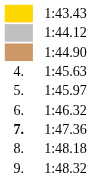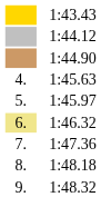1:46.32 | column 1: no background -> khaki background
1:47.36 | column 1: bold -> normal
